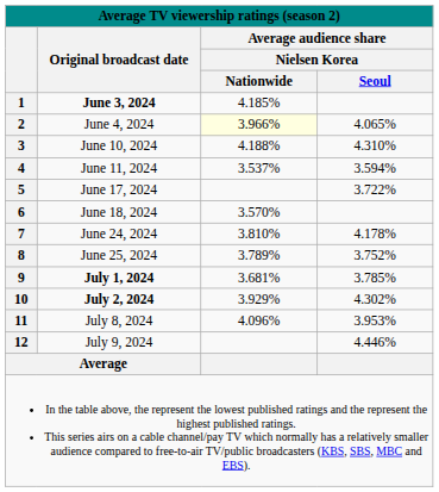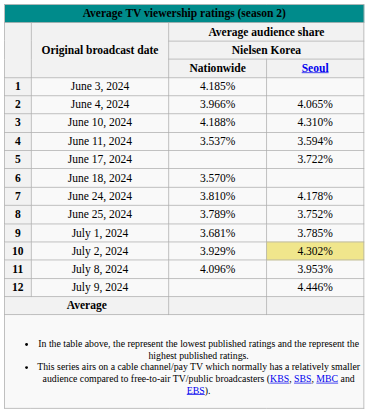1 | Original broadcast date: bold -> normal
2 | Average audience share / Nielsen Korea / Nationwide: lightyellow background -> no background
9 | Original broadcast date: bold -> normal
10 | Original broadcast date: bold -> normal
10 | Average audience share / Nielsen Korea / Seoul: no background -> khaki background
